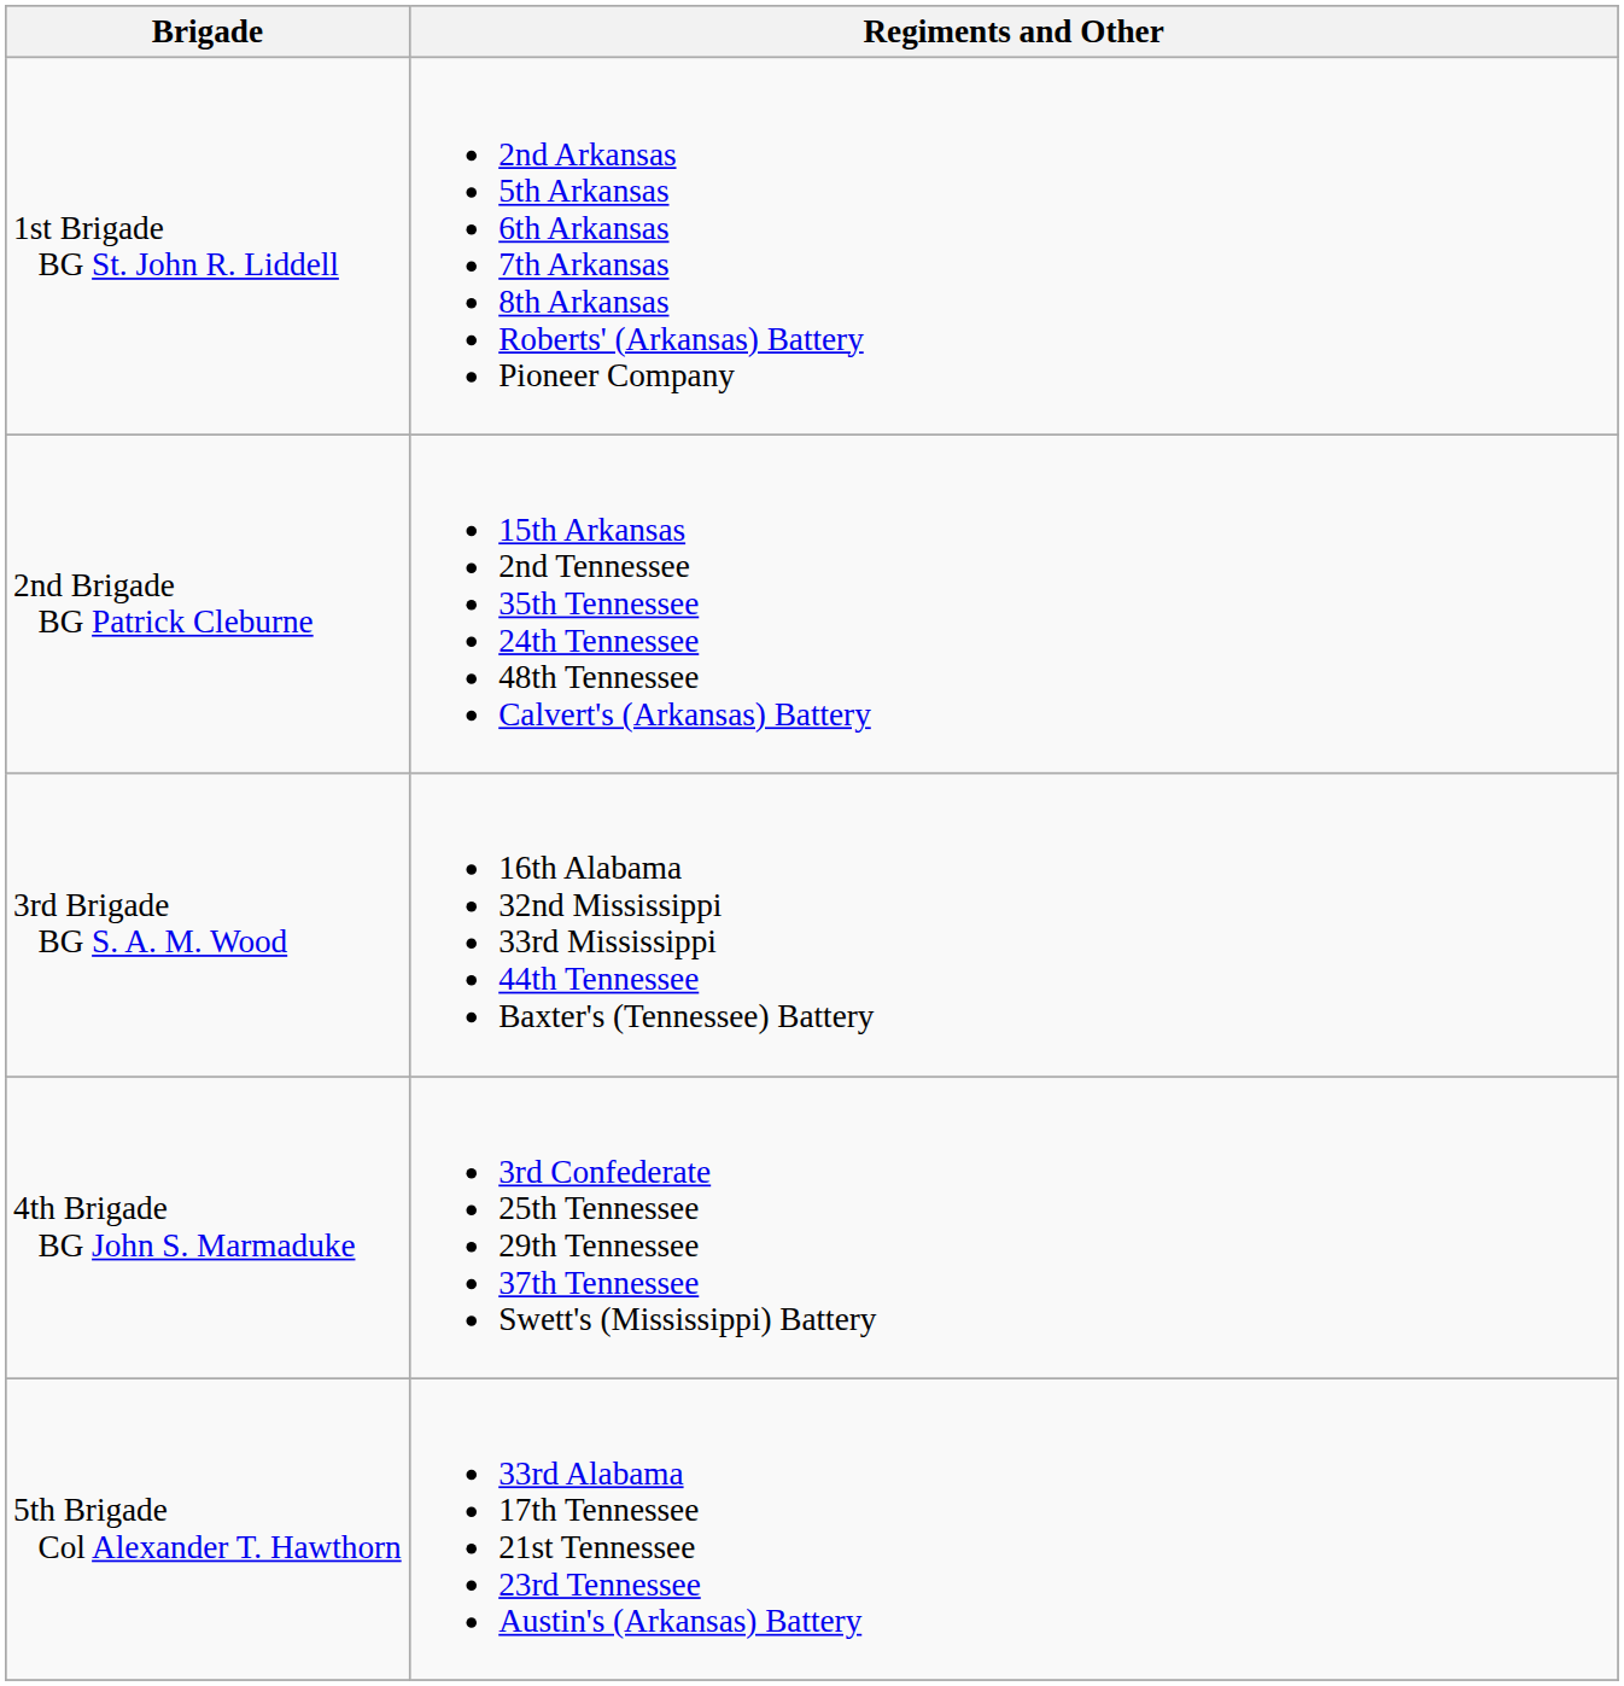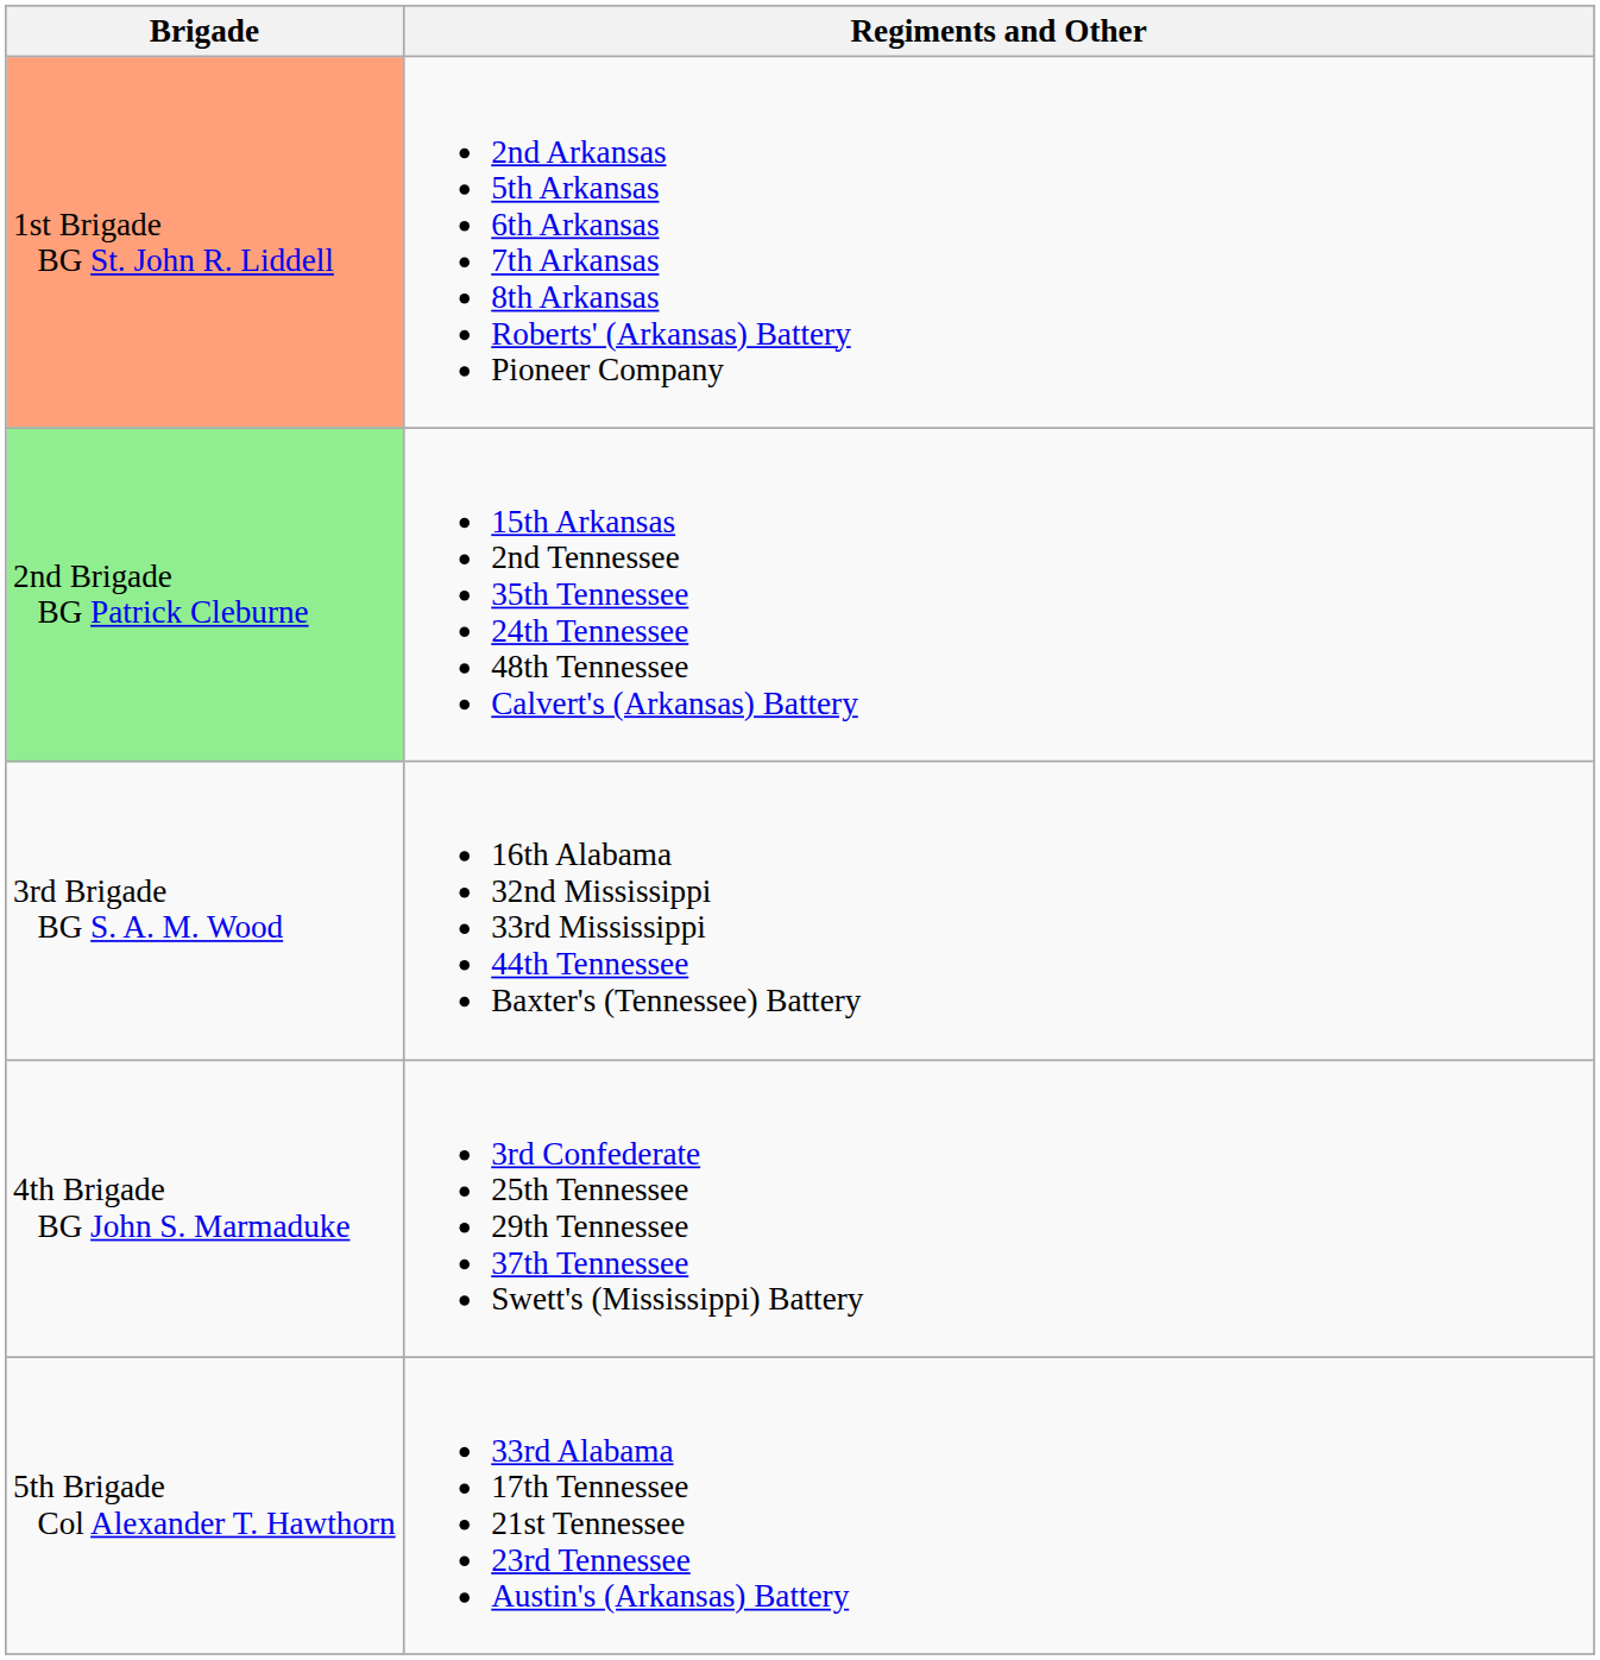1st Brigade BG St. John R. Liddell | Brigade: no background -> lightsalmon background
2nd Brigade BG Patrick Cleburne | Brigade: no background -> lightgreen background
